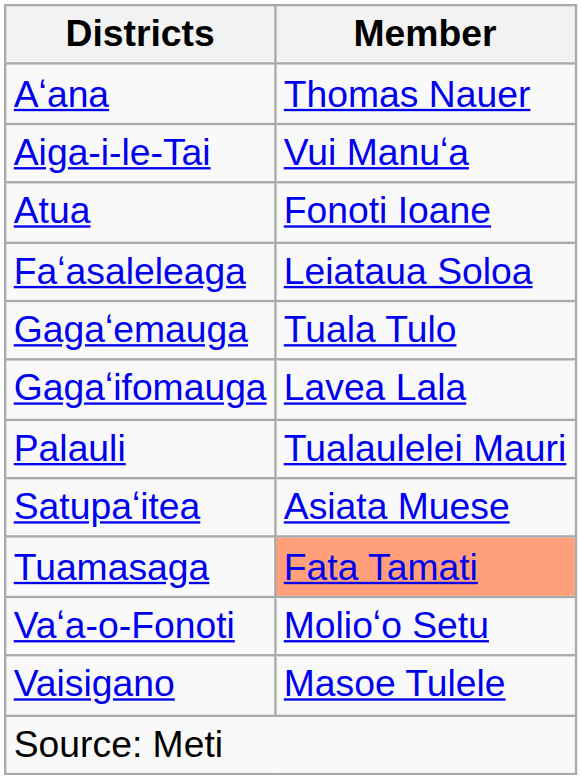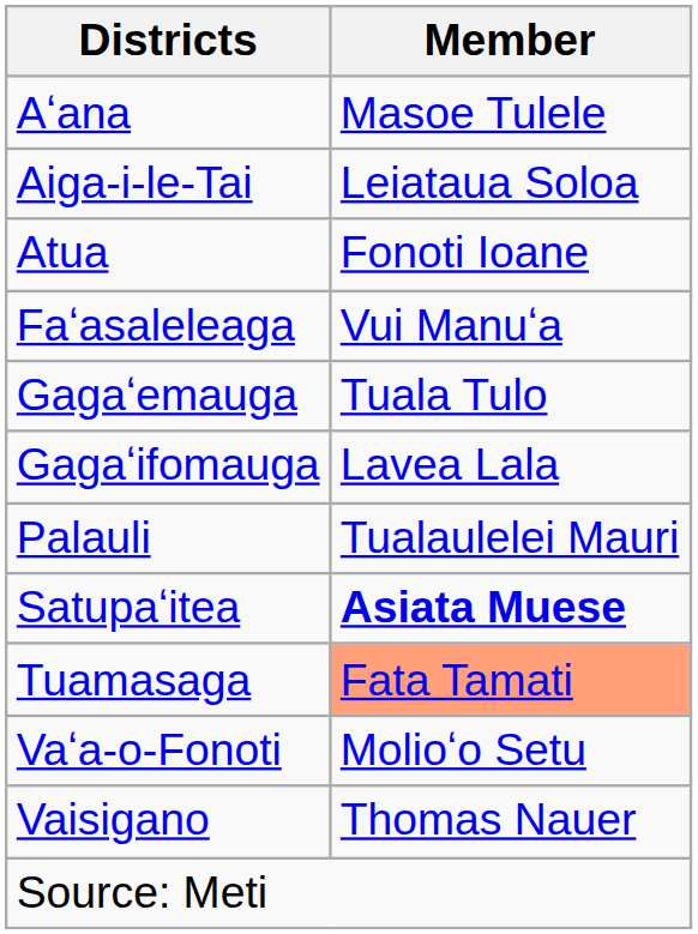Aʻana | Member: Thomas Nauer -> Masoe Tulele
Aiga-i-le-Tai | Member: Vui Manuʻa -> Leiataua Soloa
Faʻasaleleaga | Member: Leiataua Soloa -> Vui Manuʻa
Satupaʻitea | Member: normal -> bold
Vaisigano | Member: Masoe Tulele -> Thomas Nauer
